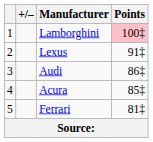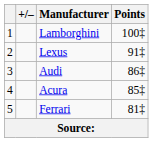Lamborghini | Points: pink background -> no background
